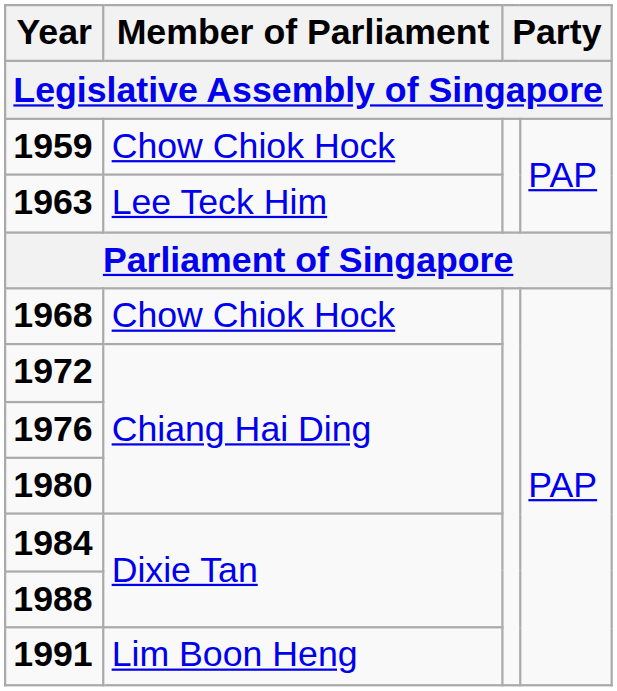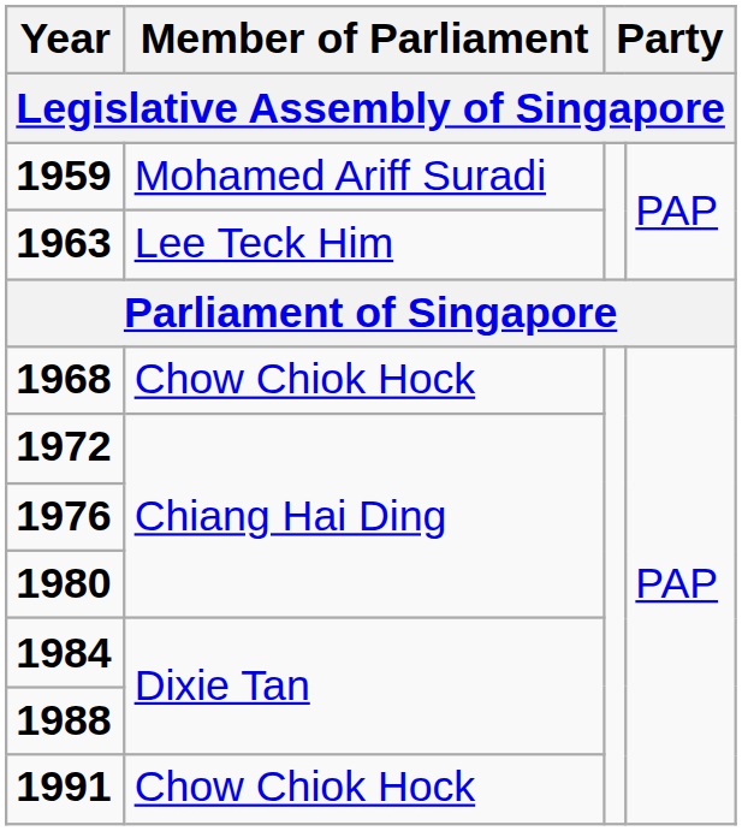1959 | Member of Parliament: Chow Chiok Hock -> Mohamed Ariff Suradi
1991 | Member of Parliament: Lim Boon Heng -> Chow Chiok Hock
